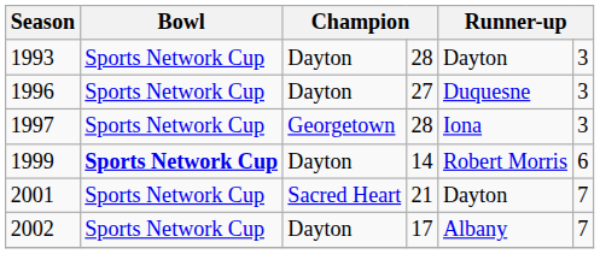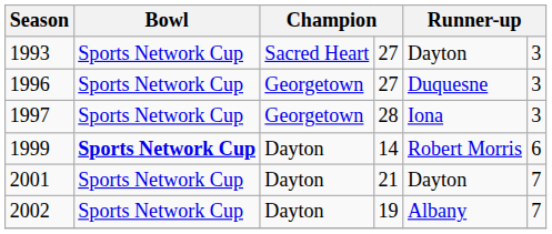1993 | column 3: Dayton -> Sacred Heart
1993 | column 4: 28 -> 27
1996 | column 3: Dayton -> Georgetown
2001 | column 3: Sacred Heart -> Dayton
2002 | column 4: 17 -> 19
